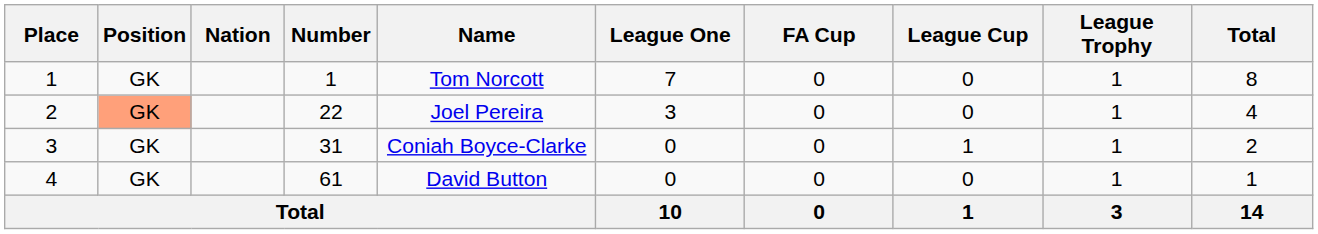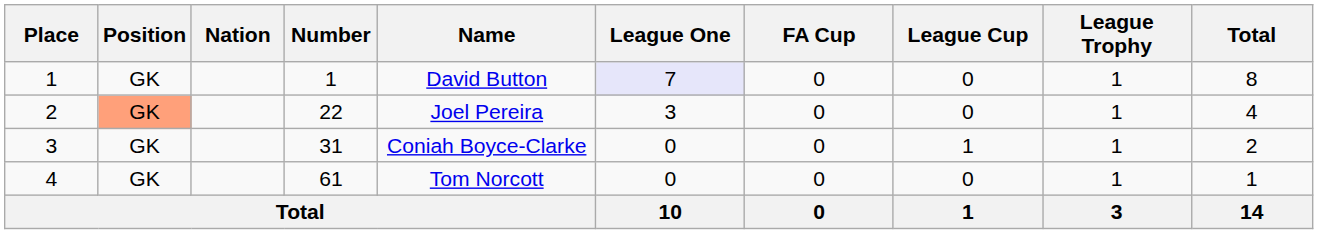row 2 | Name: Tom Norcott -> David Button
row 2 | League One: no background -> lavender background
row 5 | Name: David Button -> Tom Norcott
